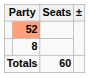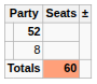52 | column 2: lightsalmon background -> no background
8 | column 2: bold -> normal
Totals | Seats: no background -> lightsalmon background
